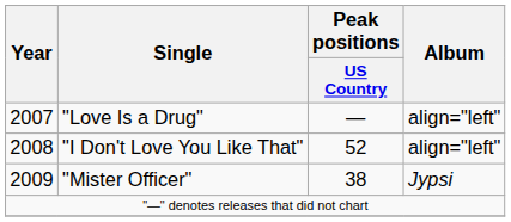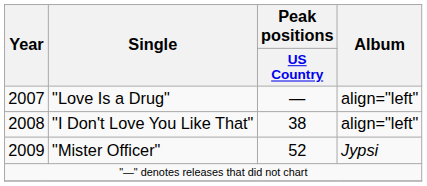"I Don't Love You Like That" | Peak positions / US Country: 52 -> 38
"Mister Officer" | Peak positions / US Country: 38 -> 52
